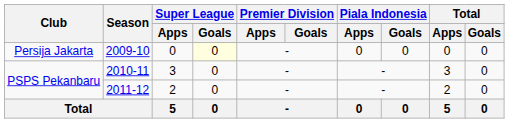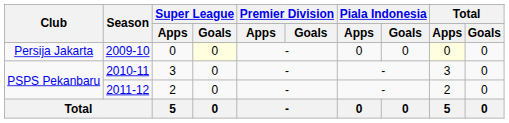2009-10 | Total / Apps: no background -> lightyellow background
